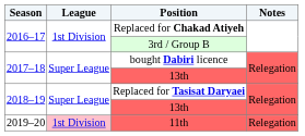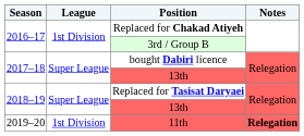11th | League: pink background -> no background
11th | Notes: normal -> bold
